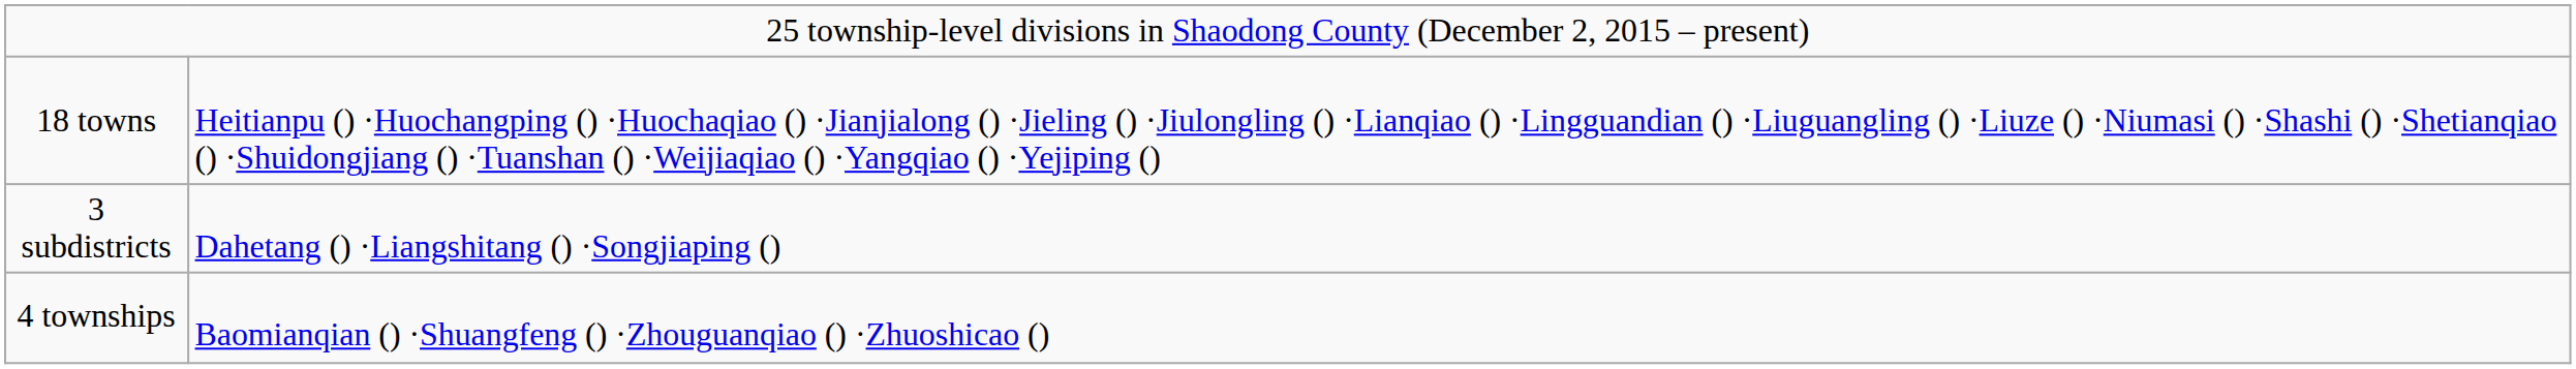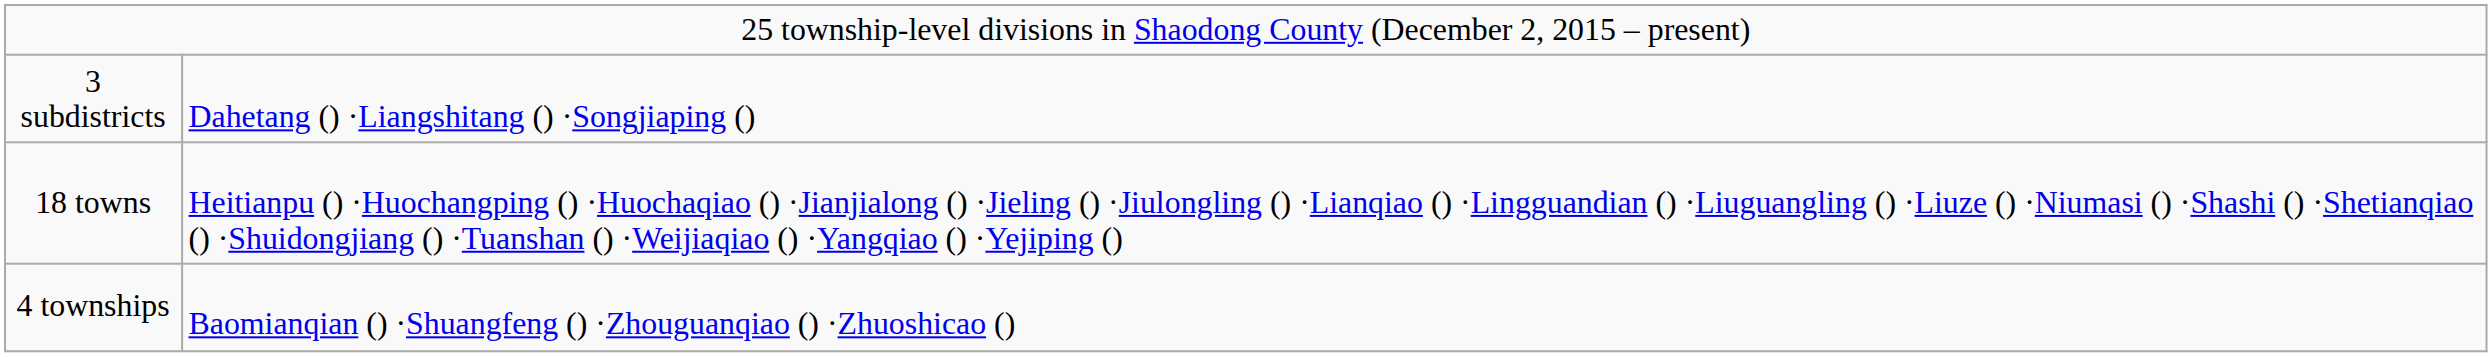rows swapped: 3 subdistricts <-> 18 towns
